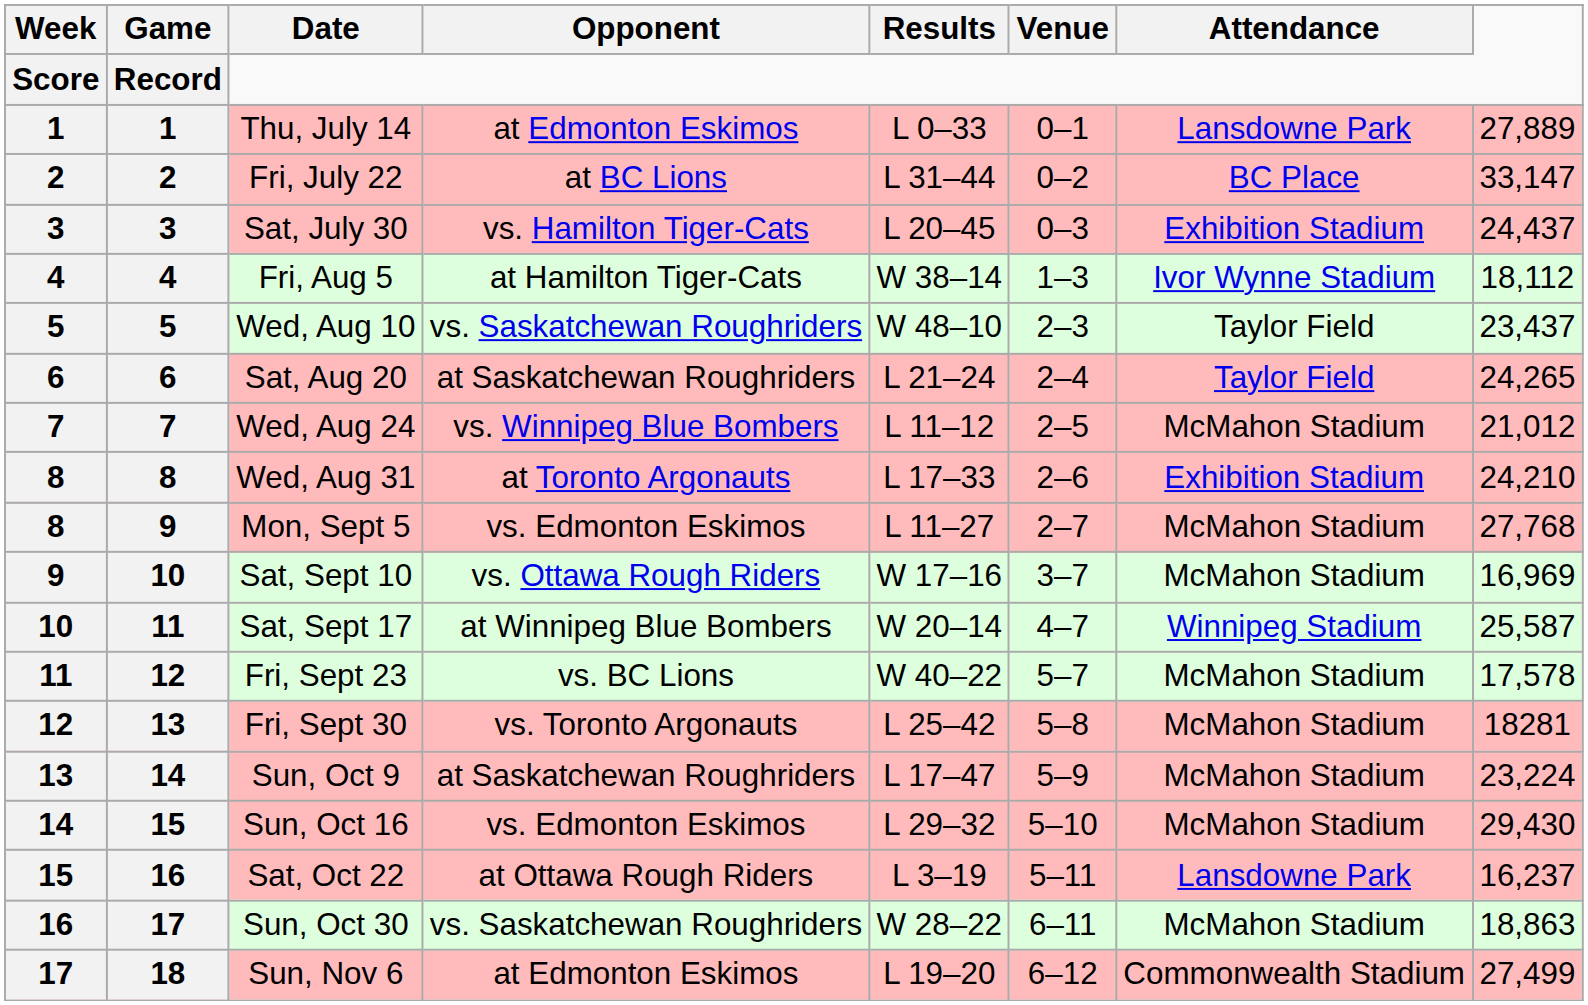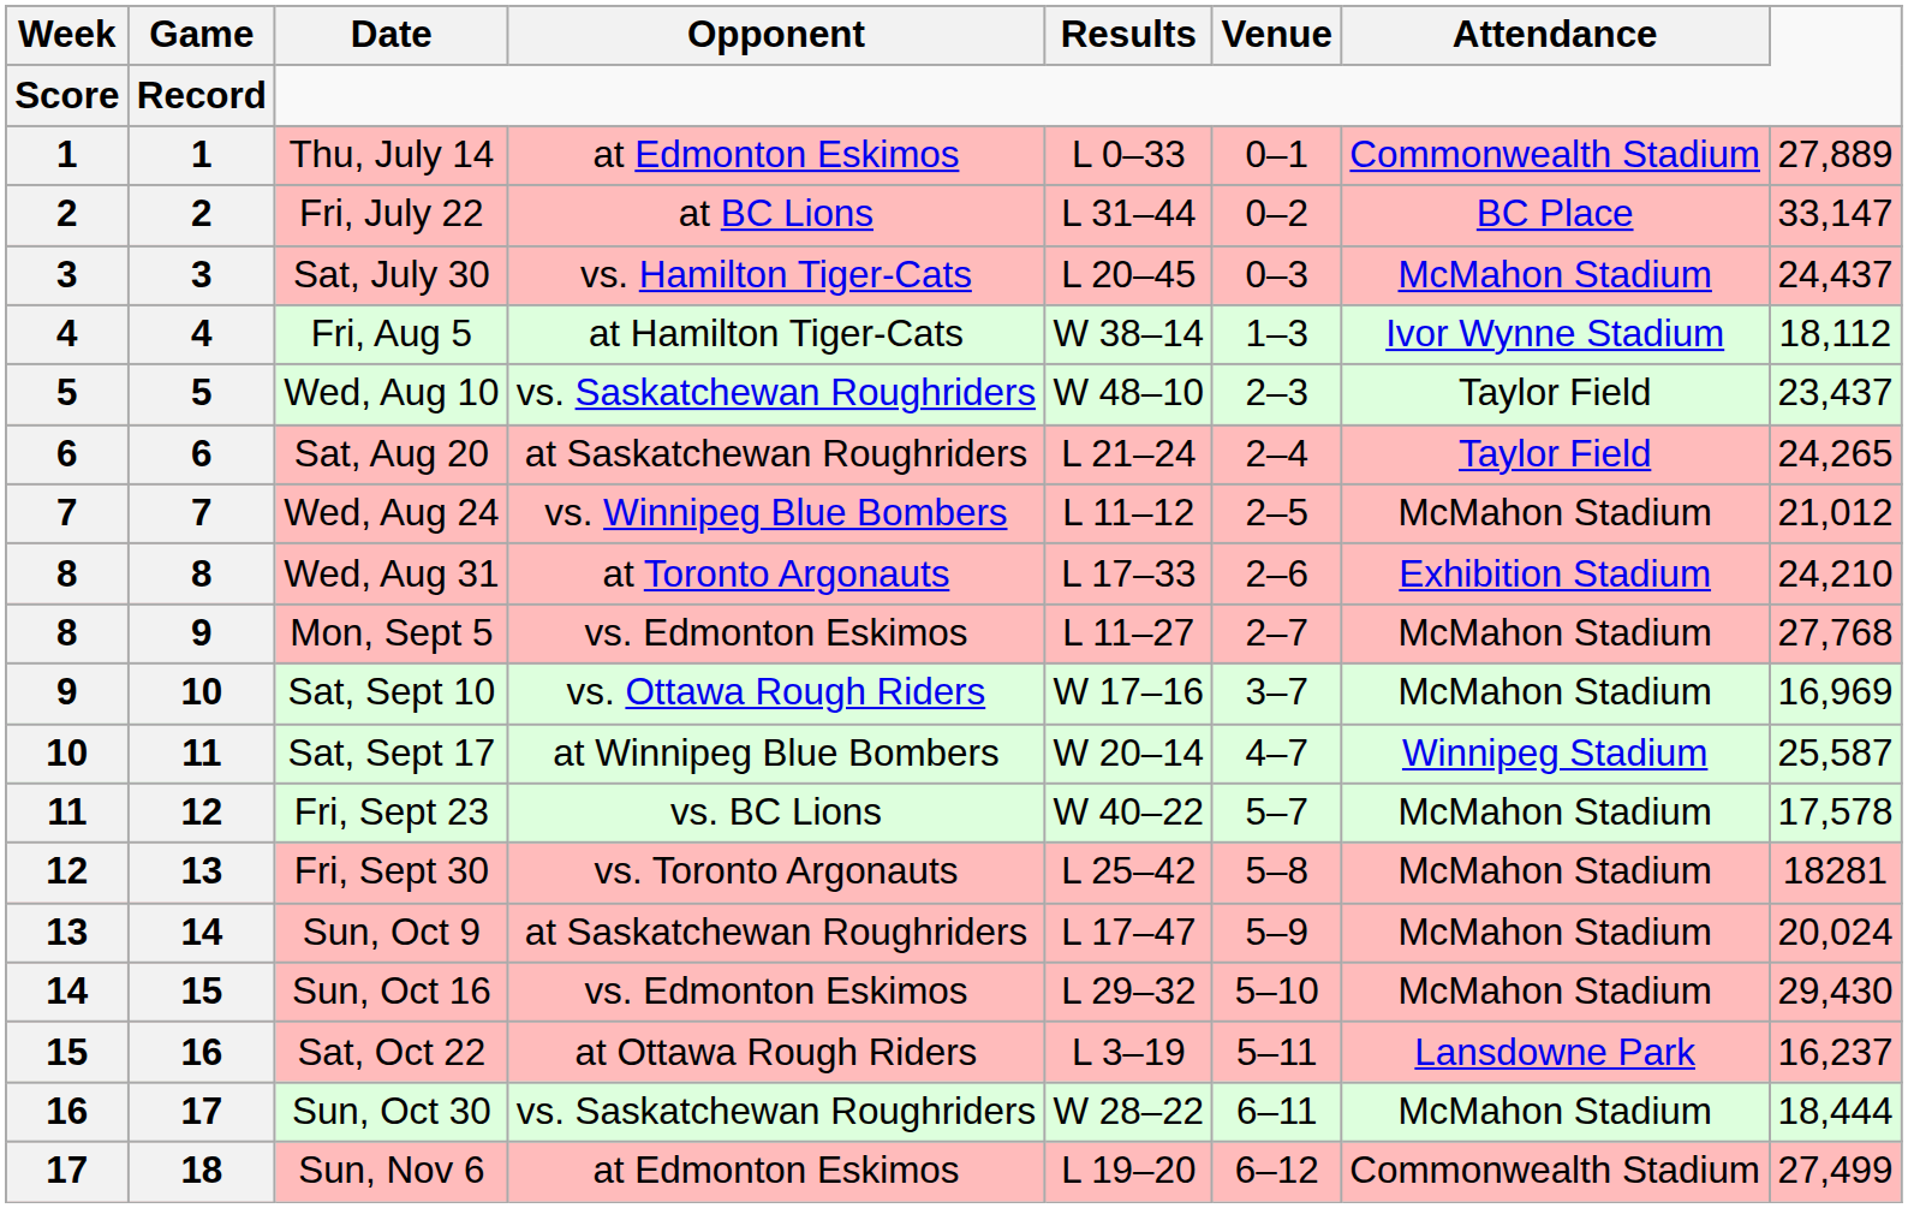Thu, July 14 | Attendance: Lansdowne Park -> Commonwealth Stadium
Sat, July 30 | Attendance: Exhibition Stadium -> McMahon Stadium
Sun, Oct 9 | column 8: 23,224 -> 20,024
Sun, Oct 30 | column 8: 18,863 -> 18,444
